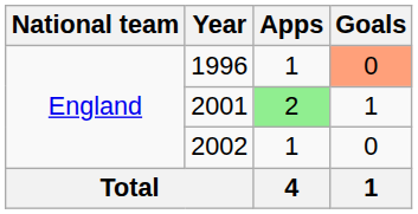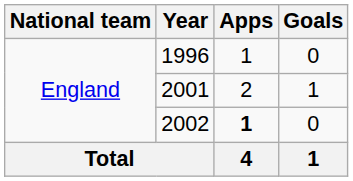1996 | Goals: lightsalmon background -> no background
2001 | Apps: lightgreen background -> no background
2002 | Apps: normal -> bold
